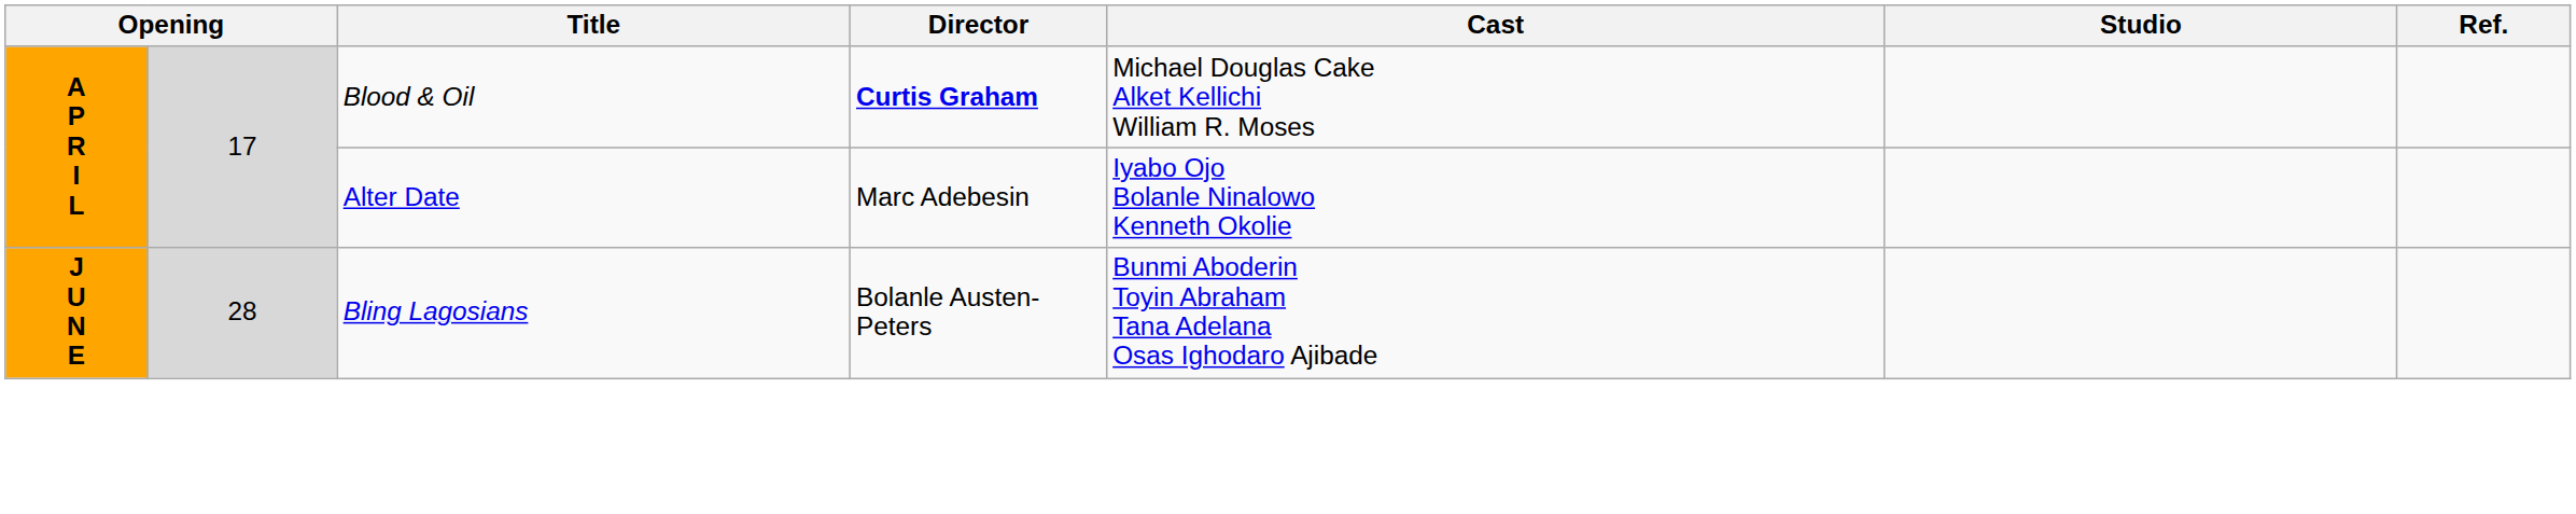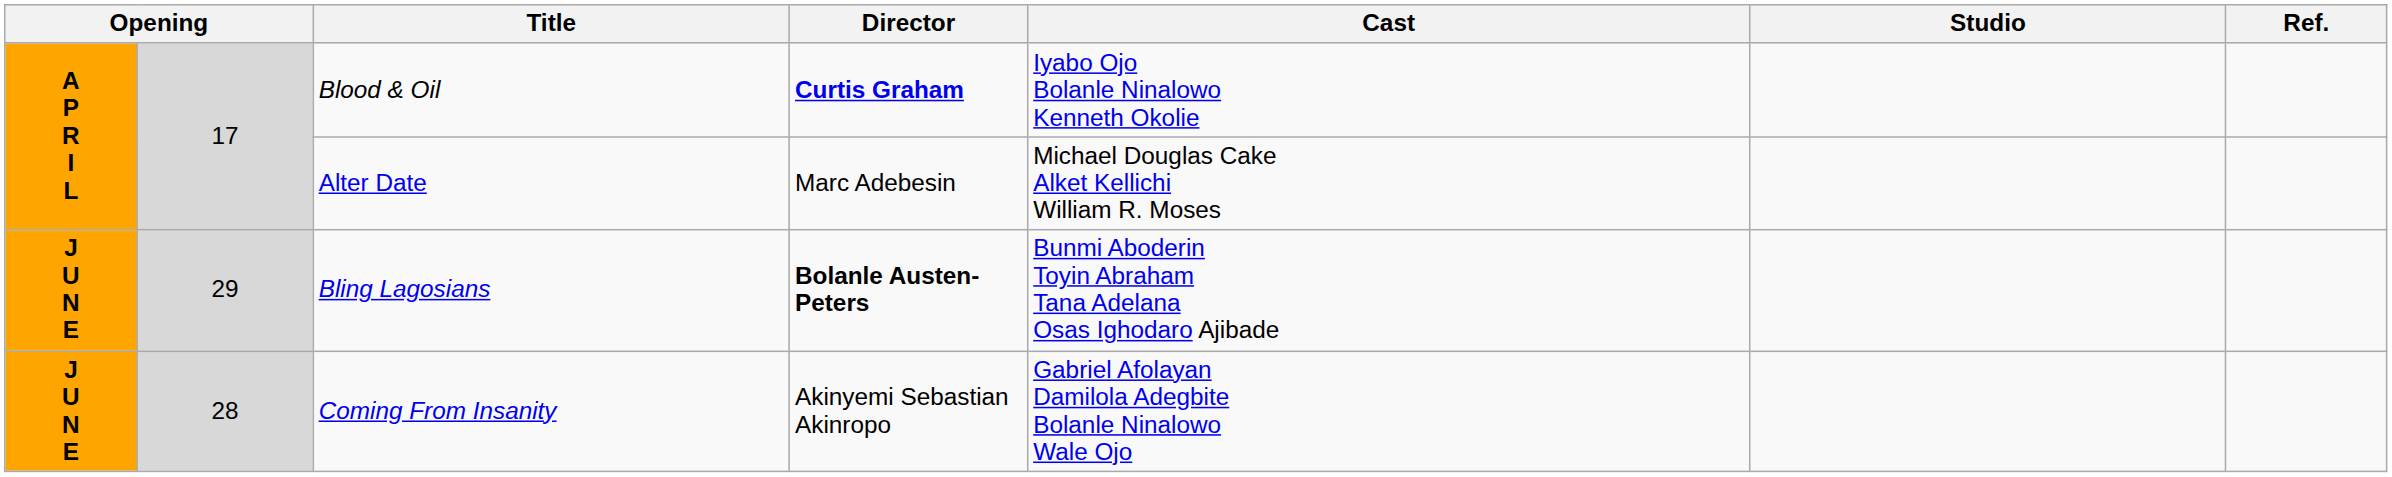Blood & Oil | Cast: Michael Douglas Cake Alket Kellichi William R. Moses -> Iyabo Ojo Bolanle Ninalowo Kenneth Okolie
Alter Date | Cast: Iyabo Ojo Bolanle Ninalowo Kenneth Okolie -> Michael Douglas Cake Alket Kellichi William R. Moses
Bling Lagosians | column 2: 28 -> 29
Bling Lagosians | Director: normal -> bold
+ row: J U N E | 28 | Coming From Insanity | Akinyemi Sebastian Akinropo | Gabriel Afolayan Damilola Adegbite Bolanle Ninalowo Wale Ojo
